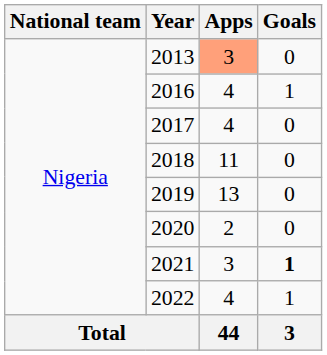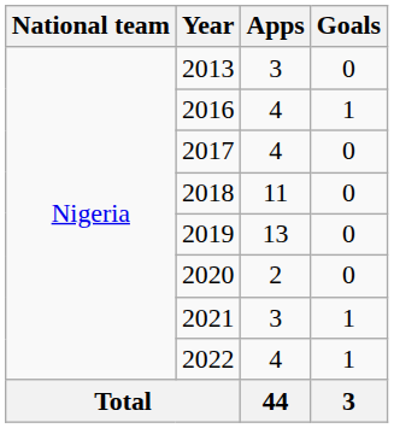2013 | Apps: lightsalmon background -> no background
2021 | Goals: bold -> normal
